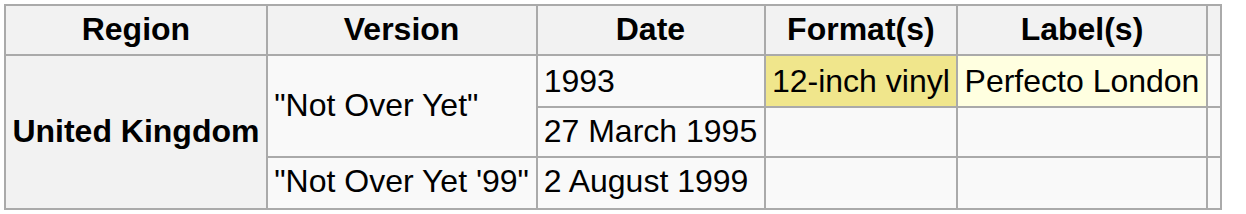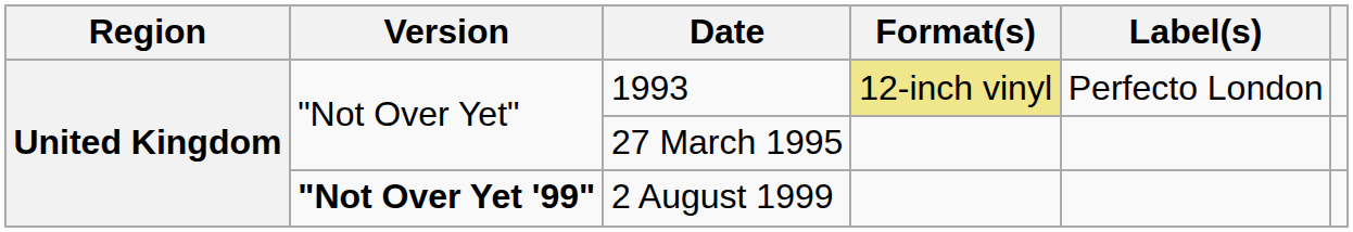1993 | Label(s): lightyellow background -> no background
2 August 1999 | Version: normal -> bold
